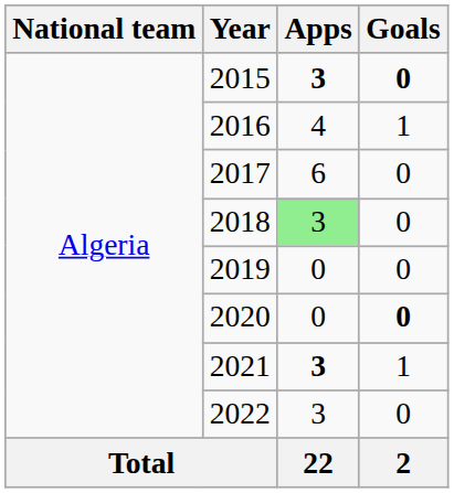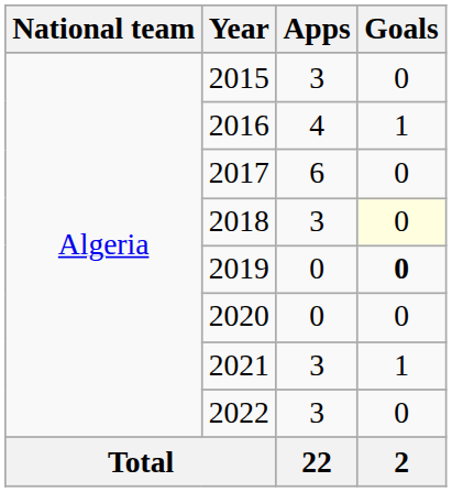2015 | Apps: bold -> normal
2015 | Goals: bold -> normal
2018 | Apps: lightgreen background -> no background
2018 | Goals: no background -> lightyellow background
2019 | Goals: normal -> bold
2020 | Goals: bold -> normal
2021 | Apps: bold -> normal
